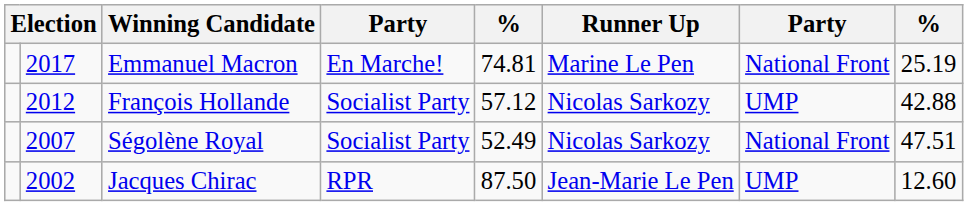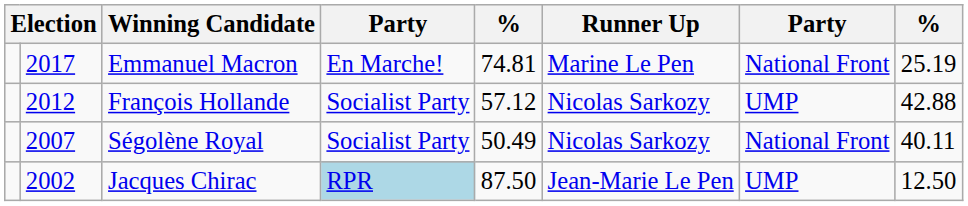Ségolène Royal | column 5: 52.49 -> 50.49
Ségolène Royal | column 8: 47.51 -> 40.11
Jacques Chirac | column 4: no background -> lightblue background
Jacques Chirac | column 8: 12.60 -> 12.50
